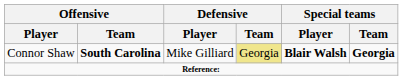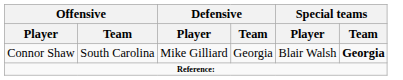Connor Shaw | Offensive / Team: bold -> normal
Connor Shaw | Defensive / Team: khaki background -> no background
Connor Shaw | Special teams / Player: bold -> normal
